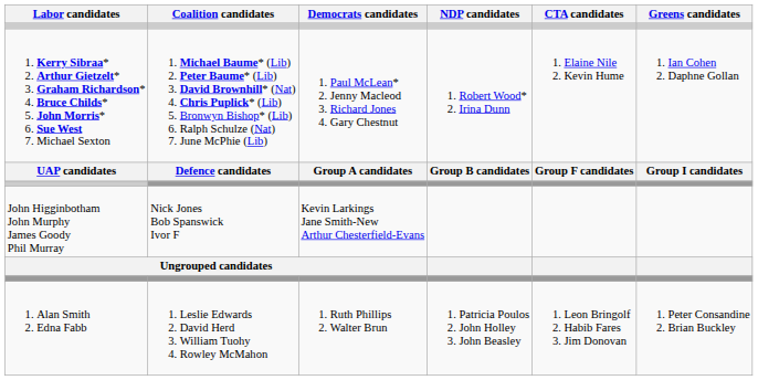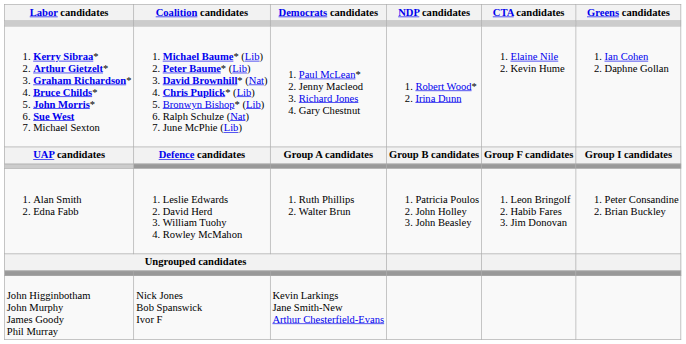rows swapped: Alan Smith Edna Fabb <-> John Higginbotham John Murphy James Goody Phil Murray
